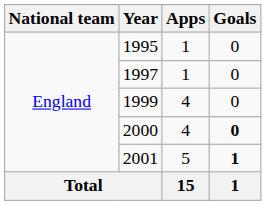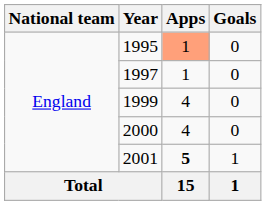1995 | Apps: no background -> lightsalmon background
2000 | Goals: bold -> normal
2001 | Apps: normal -> bold
2001 | Goals: bold -> normal
